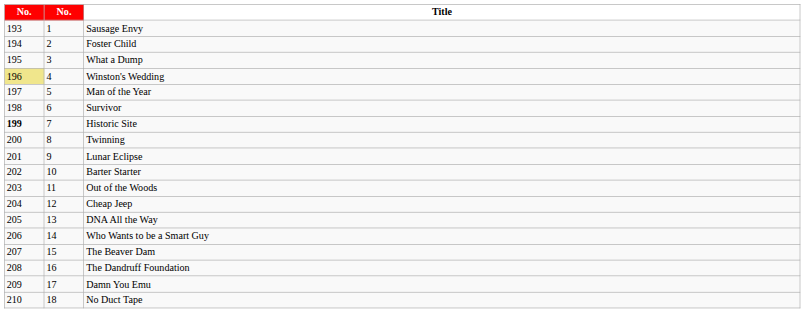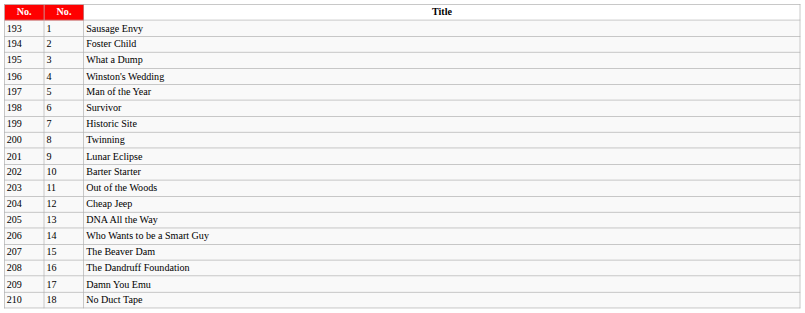Winston's Wedding | column 1: khaki background -> no background
Historic Site | column 1: bold -> normal
